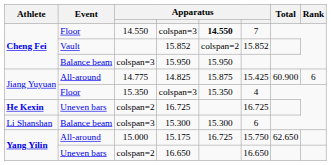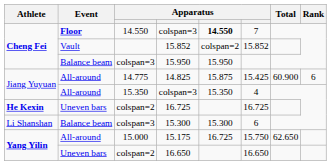14.550 / colspan=3 | Event: normal -> bold
15.350 / colspan=3 | Event: Floor -> All-around
